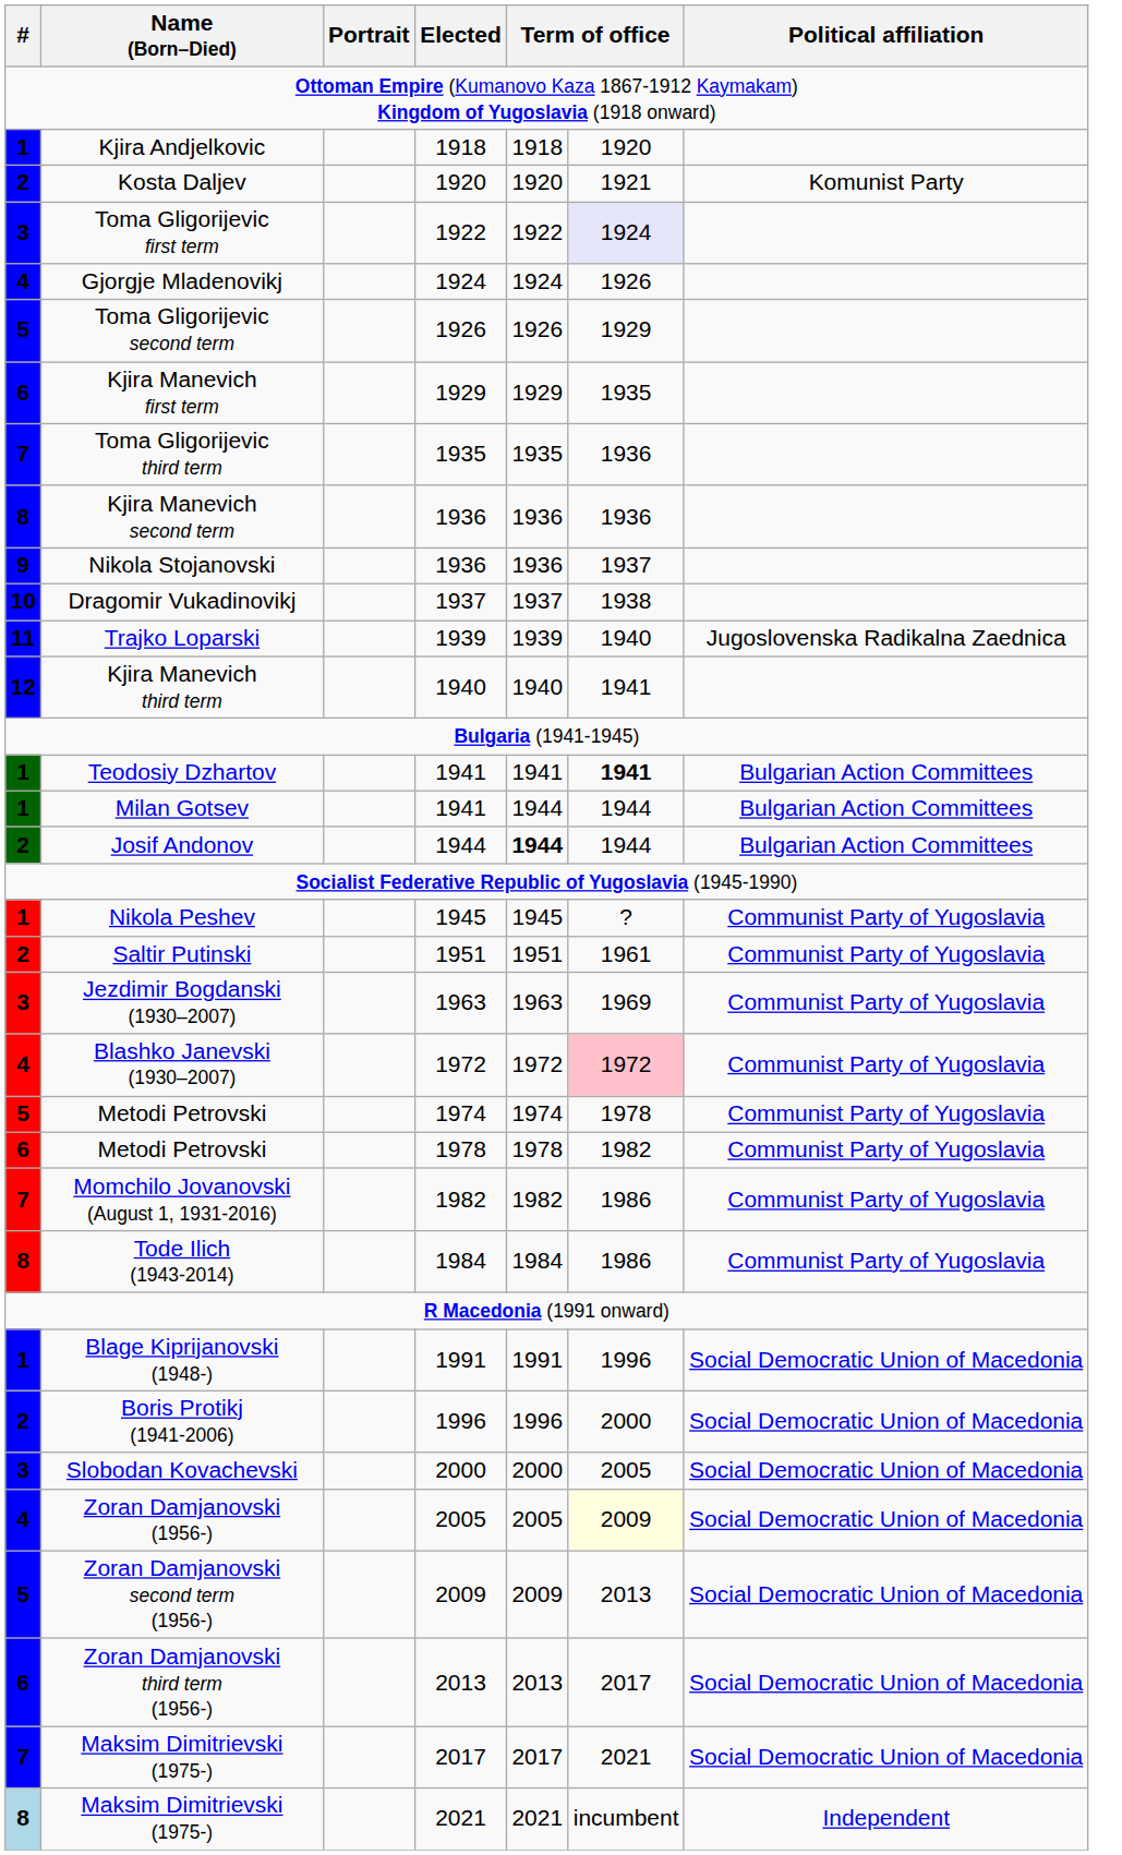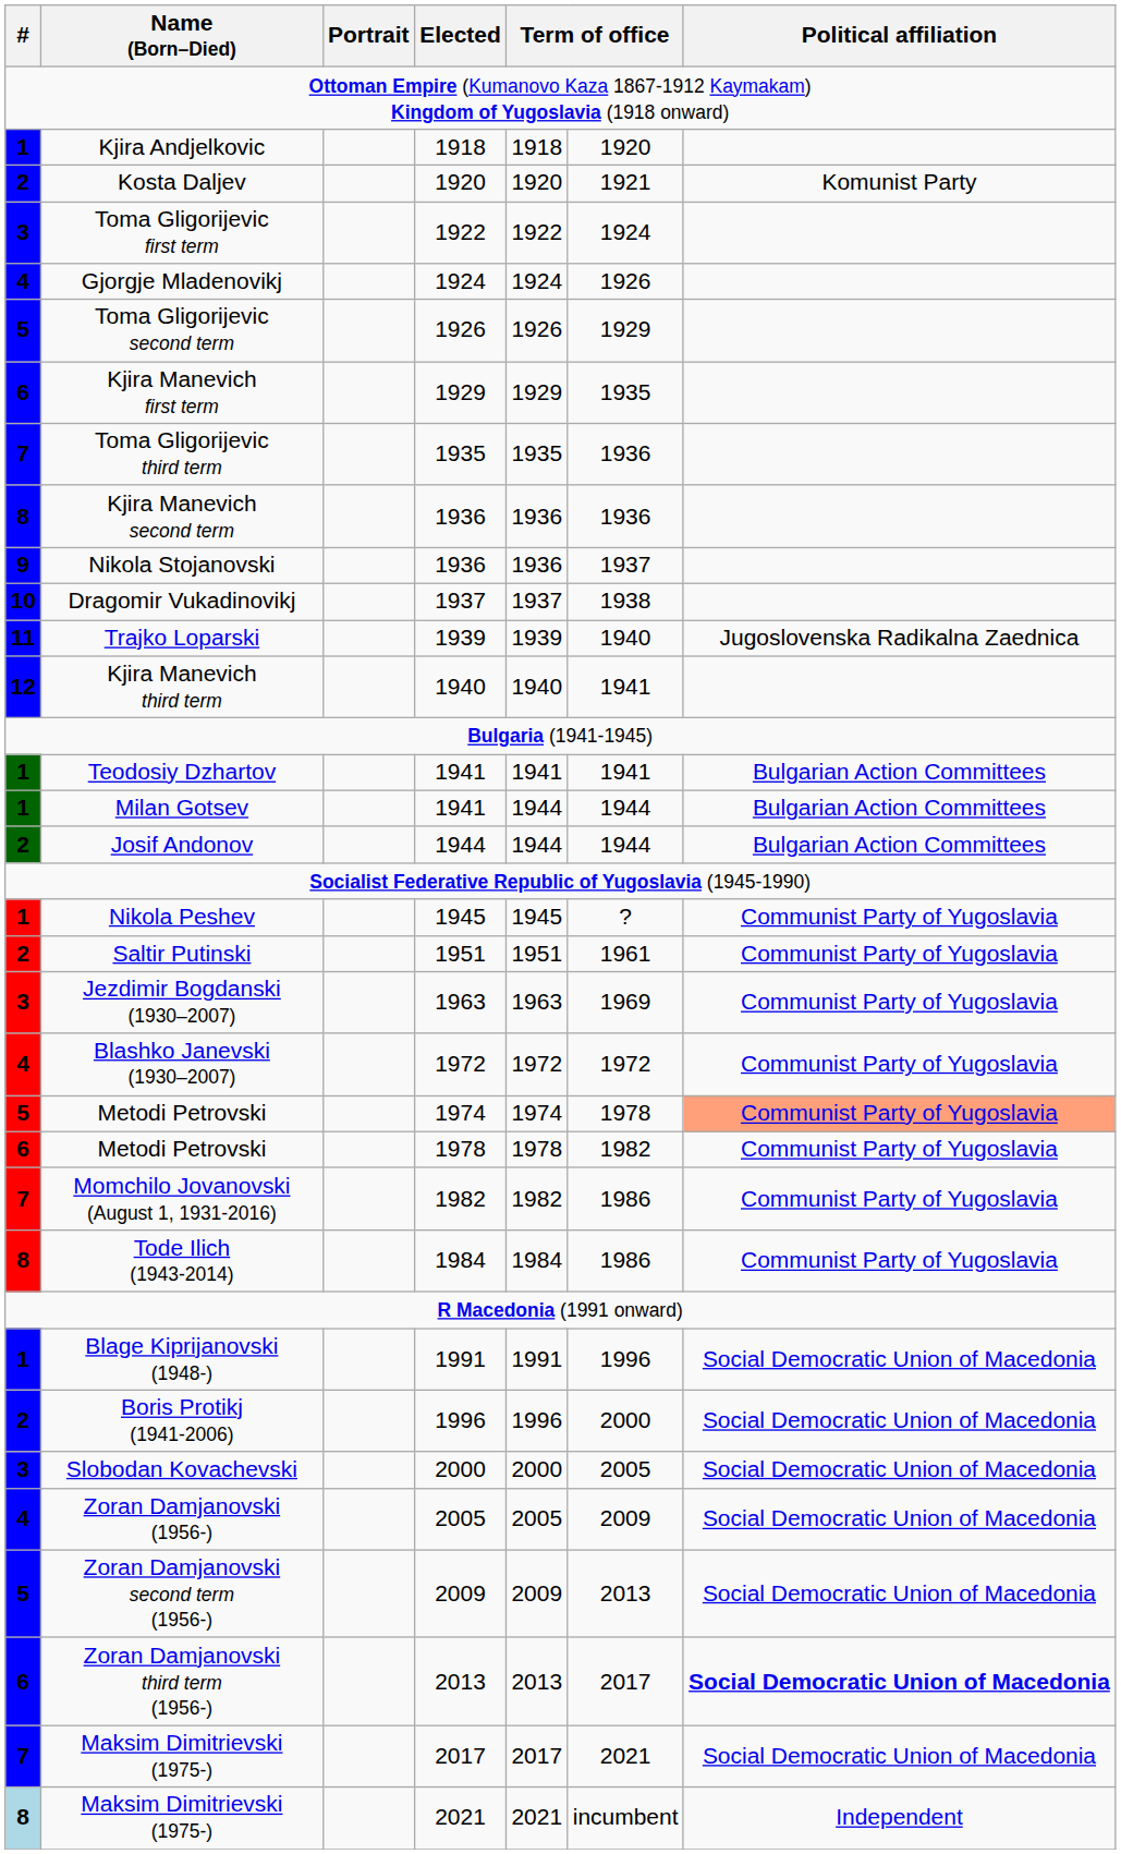Toma Gligorijevic first term | column 6: lavender background -> no background
Teodosiy Dzhartov | column 6: bold -> normal
Josif Andonov | column 5: bold -> normal
Blashko Janevski (1930–2007) | column 6: pink background -> no background
Metodi Petrovski / 1974 | Political affiliation: no background -> lightsalmon background
Zoran Damjanovski (1956-) | column 6: lightyellow background -> no background
Zoran Damjanovski third term (1956-) | Political affiliation: normal -> bold
